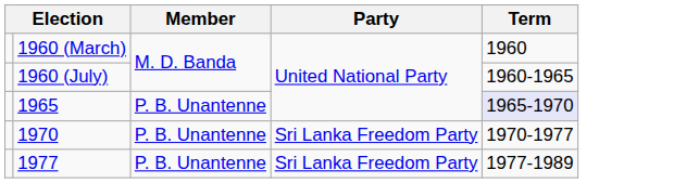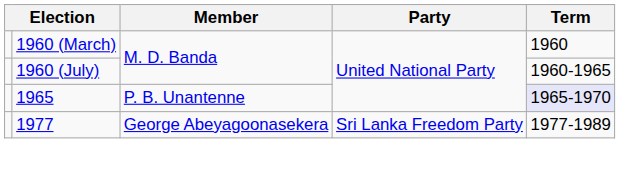- row: 1970 | P. B. Unantenne | Sri Lanka Freedom Party | 1970-1977
1977 | Member: P. B. Unantenne -> George Abeyagoonasekera
